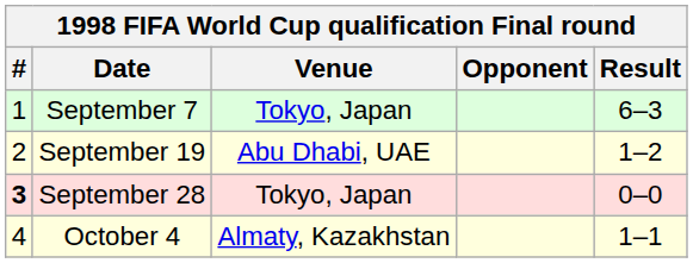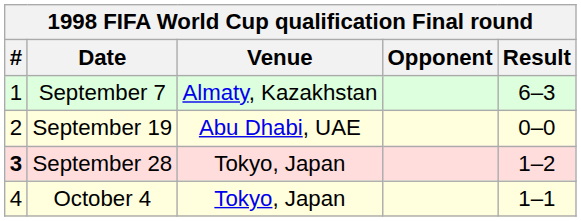September 7 | Venue: Tokyo, Japan -> Almaty, Kazakhstan
September 19 | Result: 1–2 -> 0–0
September 28 | Result: 0–0 -> 1–2
October 4 | Venue: Almaty, Kazakhstan -> Tokyo, Japan
